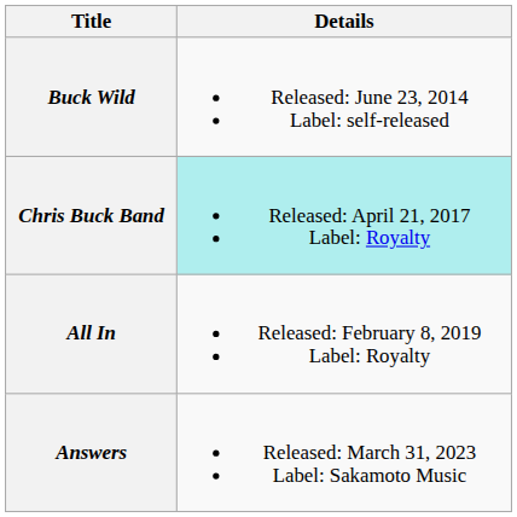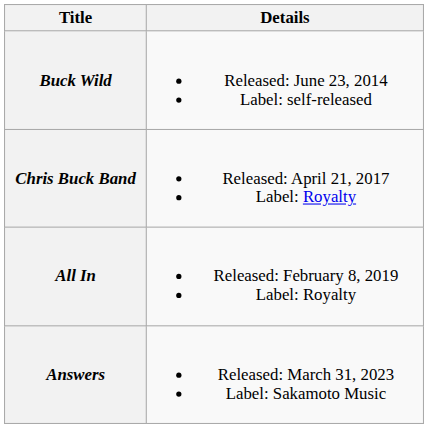Chris Buck Band | Details: paleturquoise background -> no background
